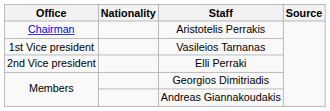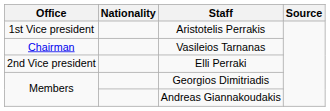Aristotelis Perrakis | Office: Chairman -> 1st Vice president
Vasileios Tarnanas | Office: 1st Vice president -> Chairman
